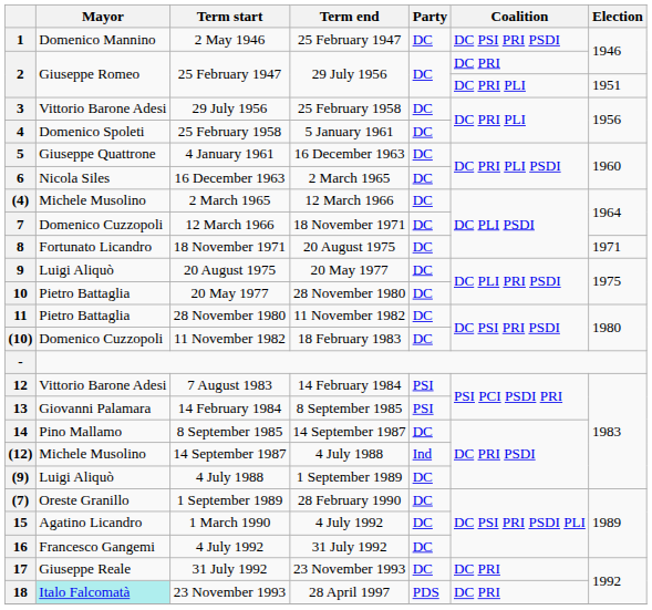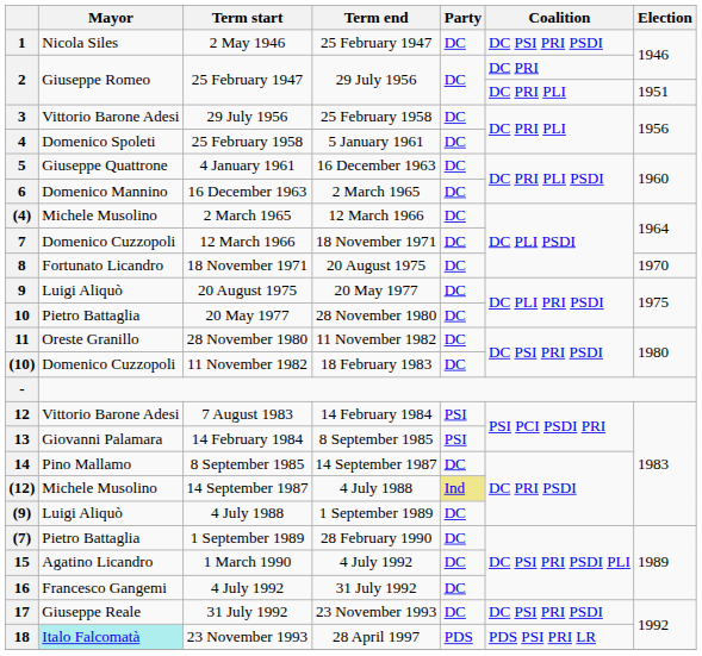1 | Mayor: Domenico Mannino -> Nicola Siles
6 | Mayor: Nicola Siles -> Domenico Mannino
8 | Election: 1971 -> 1970
11 | Mayor: Pietro Battaglia -> Oreste Granillo
(12) | Party: no background -> khaki background
(7) | Mayor: Oreste Granillo -> Pietro Battaglia
17 | Coalition: DC PRI -> DC PSI PRI PSDI
18 | Coalition: DC PRI -> PDS PSI PRI LR
